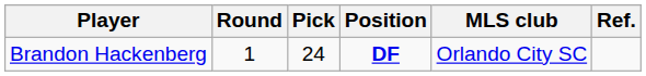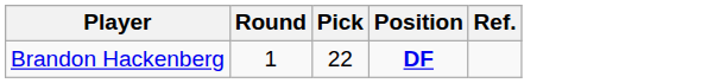- column: MLS club | Orlando City SC
Brandon Hackenberg | Pick: 24 -> 22
